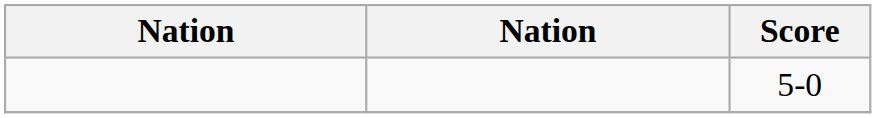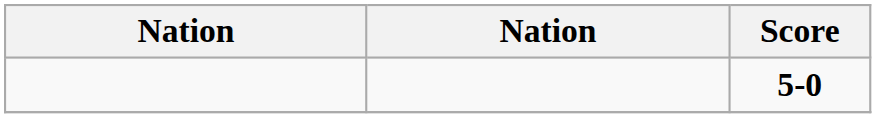row 2 | Score: normal -> bold
